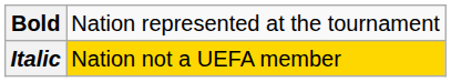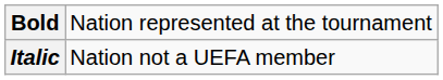Italic | column 2: gold background -> no background
